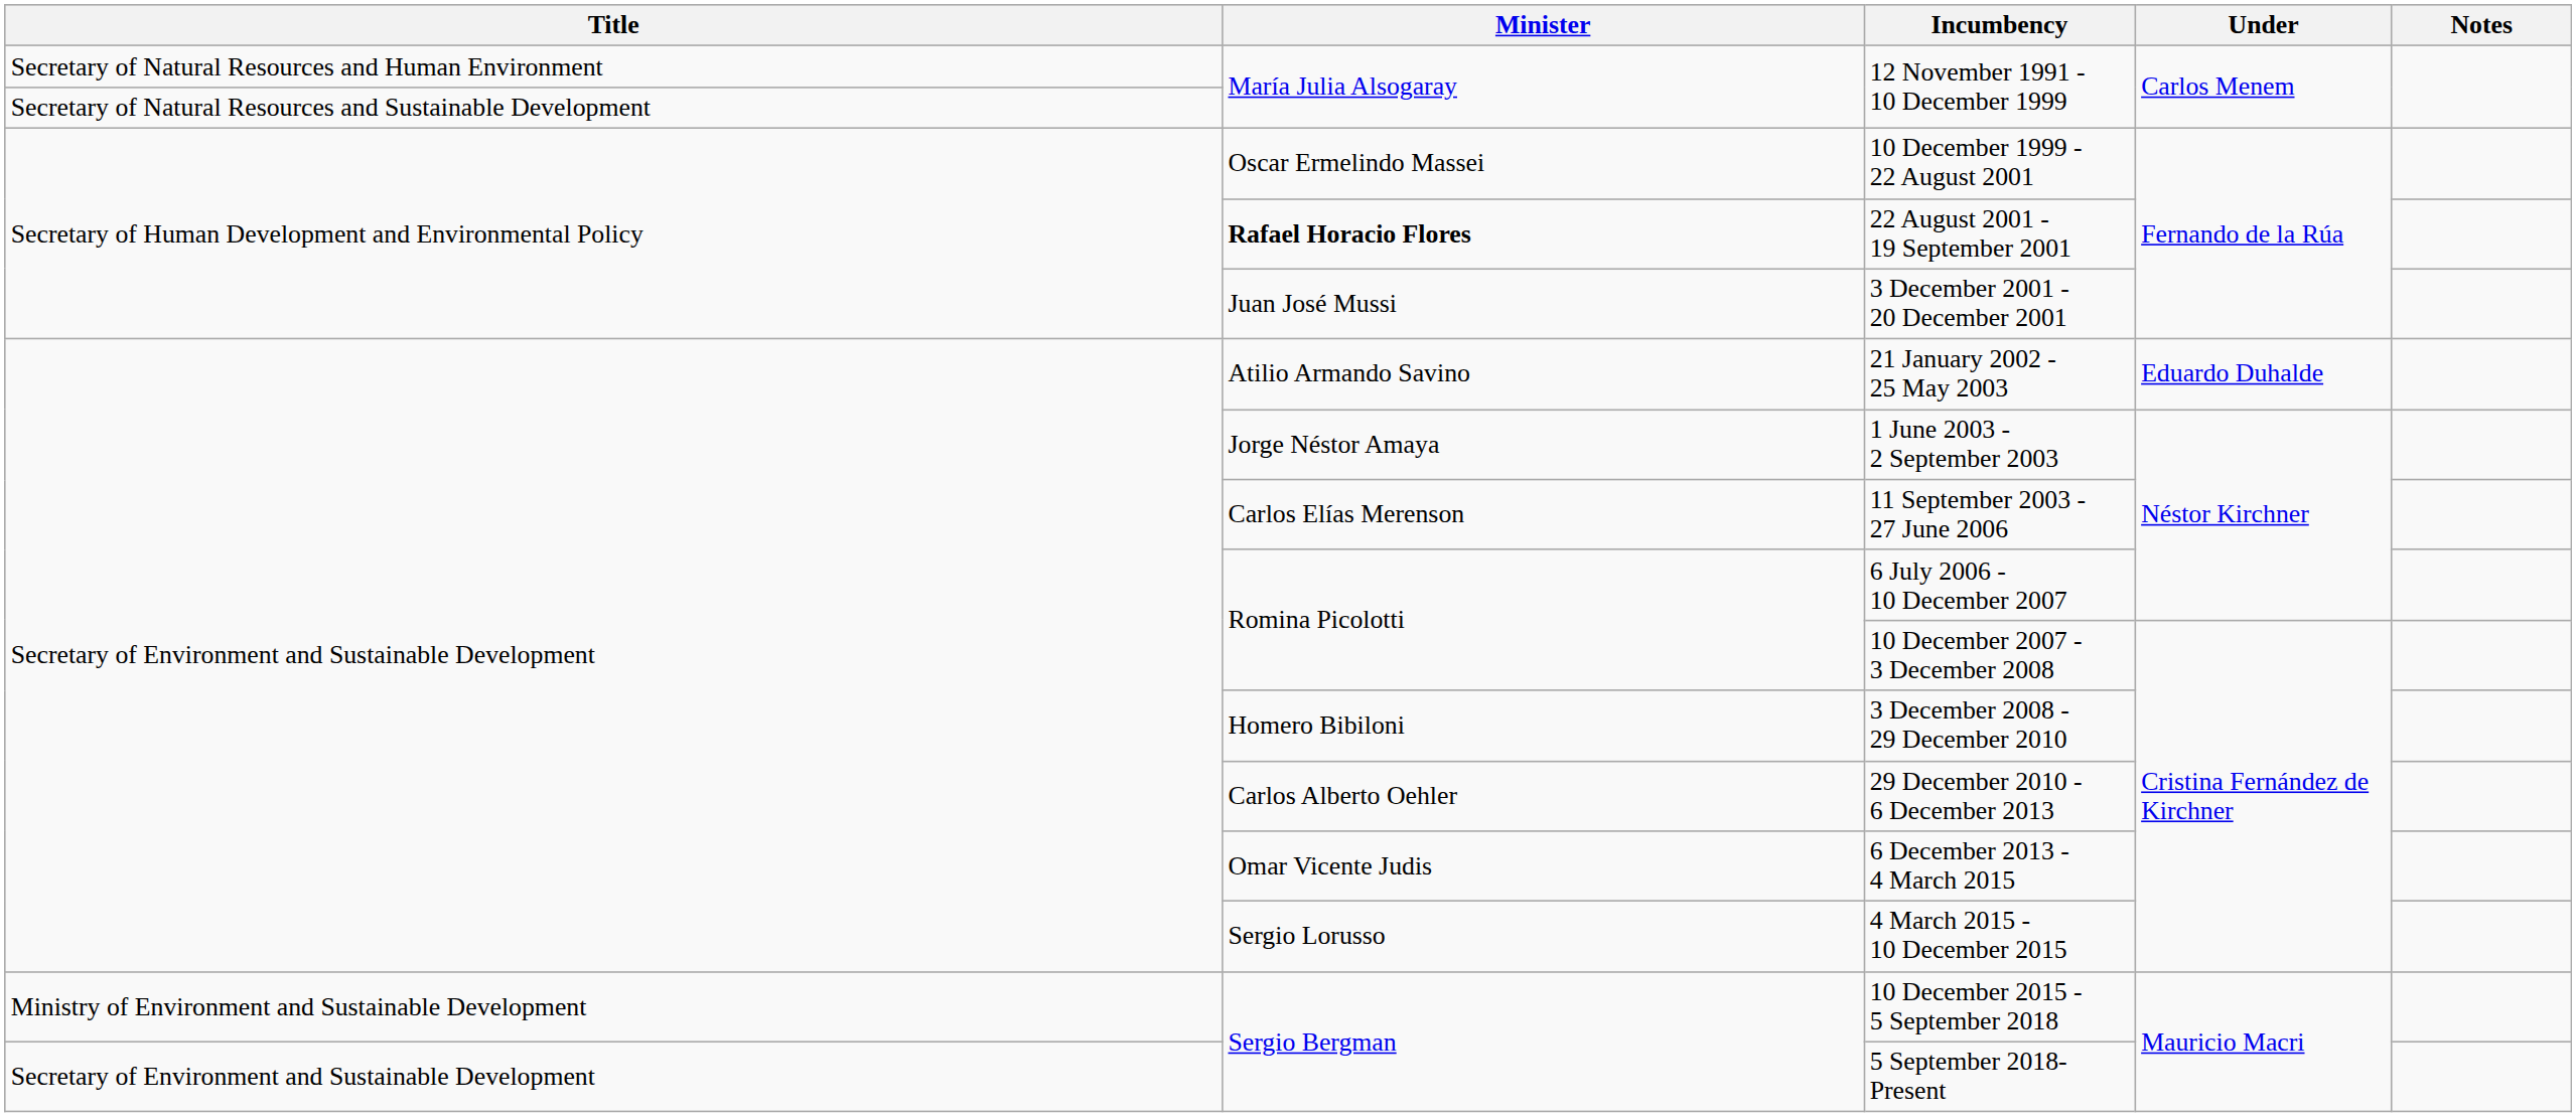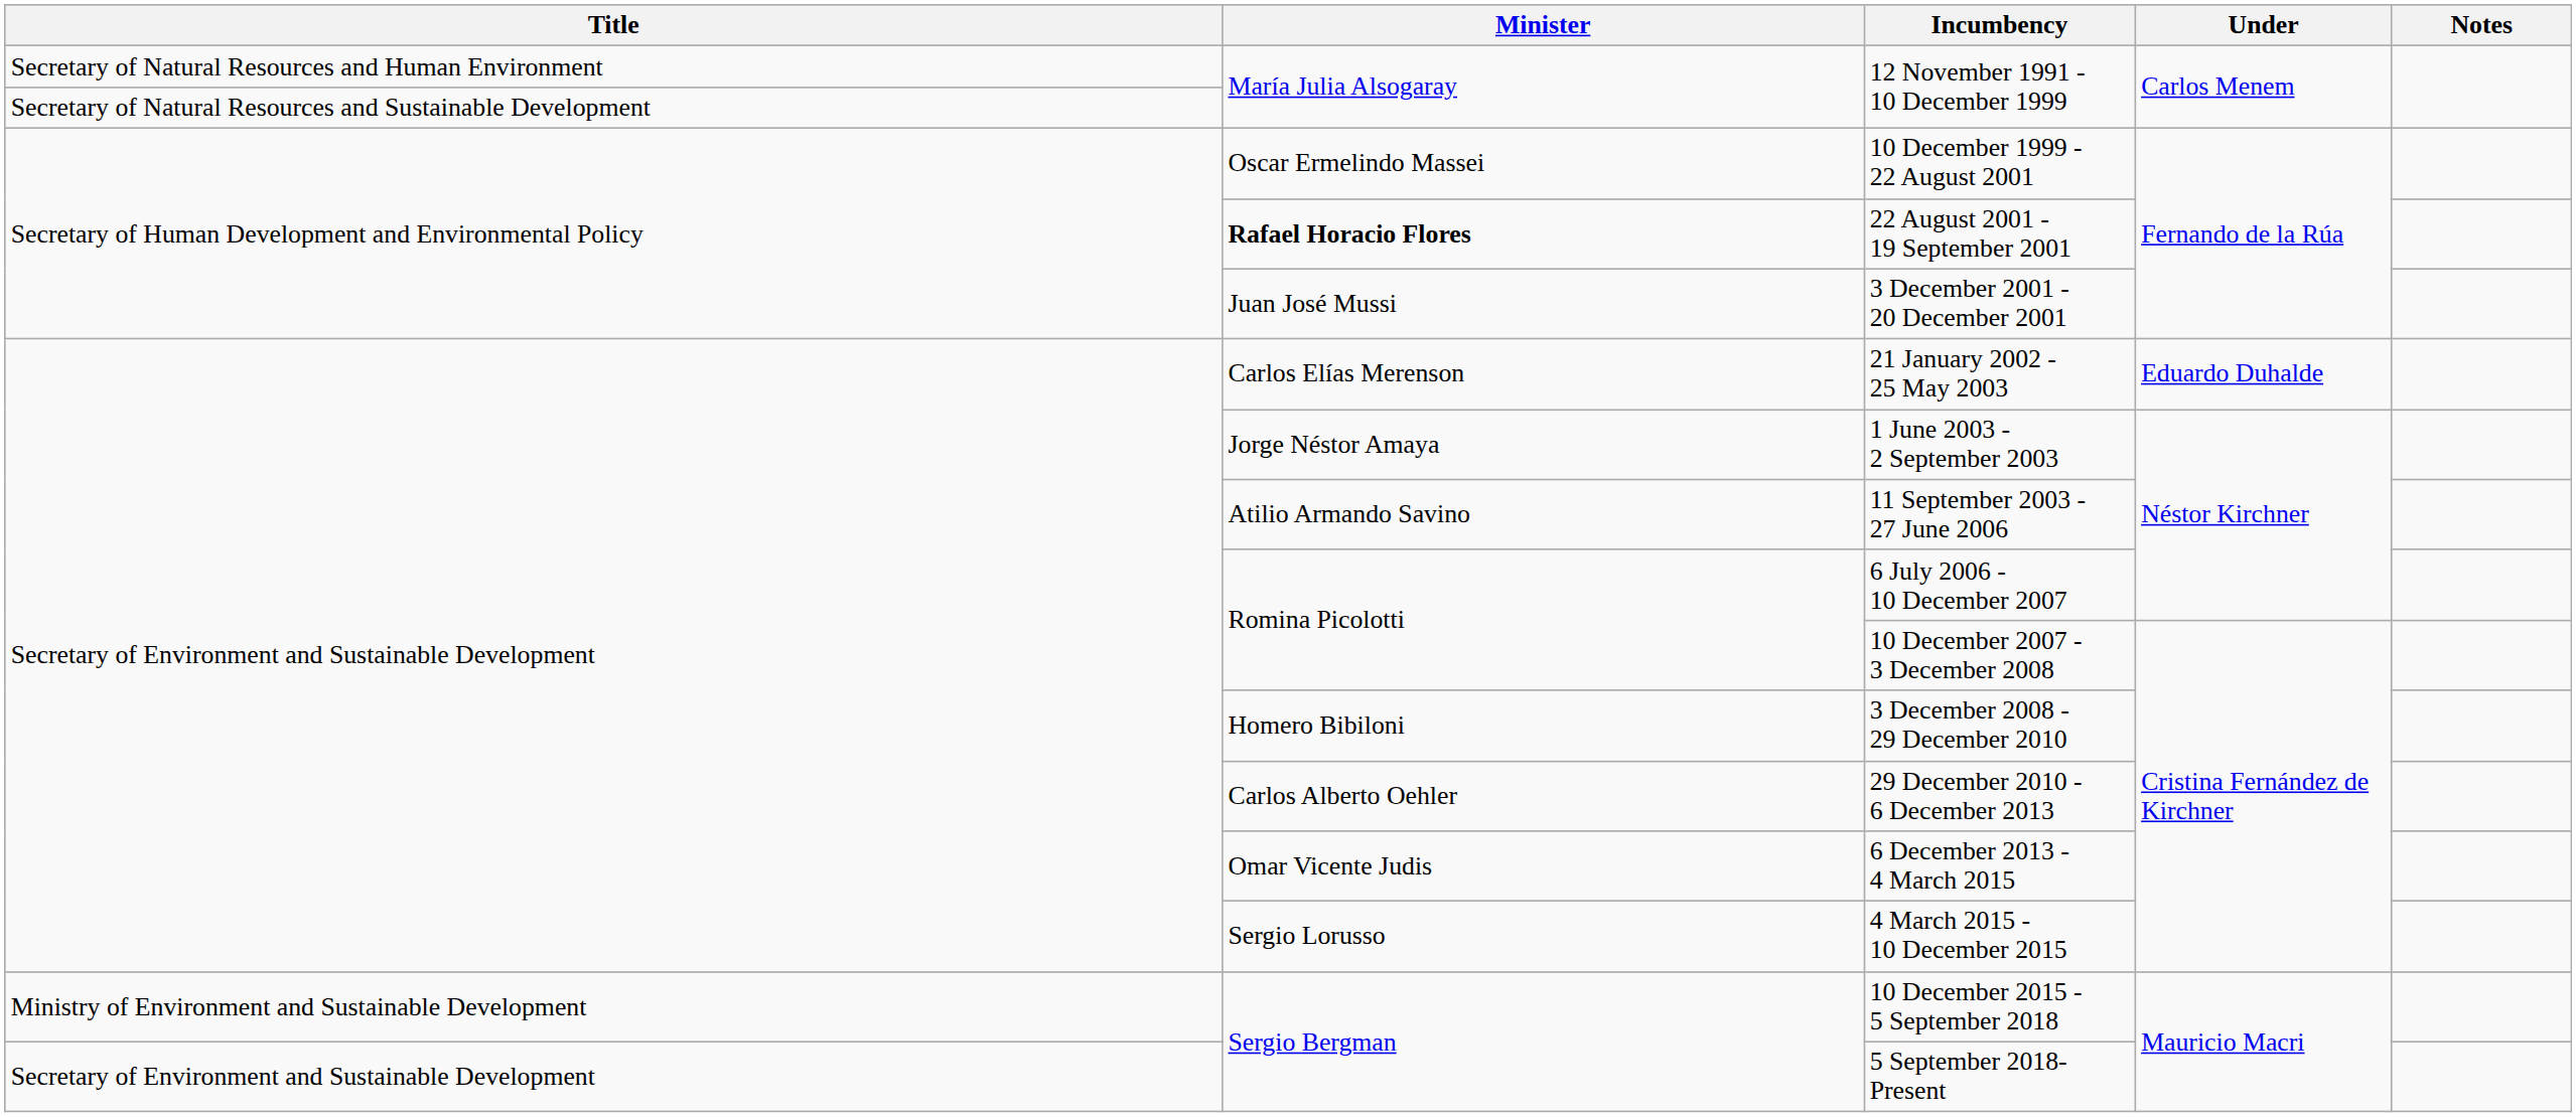21 January 2002 - 25 May 2003 | Minister: Atilio Armando Savino -> Carlos Elías Merenson
11 September 2003 - 27 June 2006 | Minister: Carlos Elías Merenson -> Atilio Armando Savino
